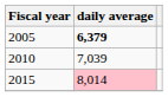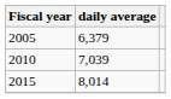2005 | daily average: bold -> normal
2015 | daily average: pink background -> no background
